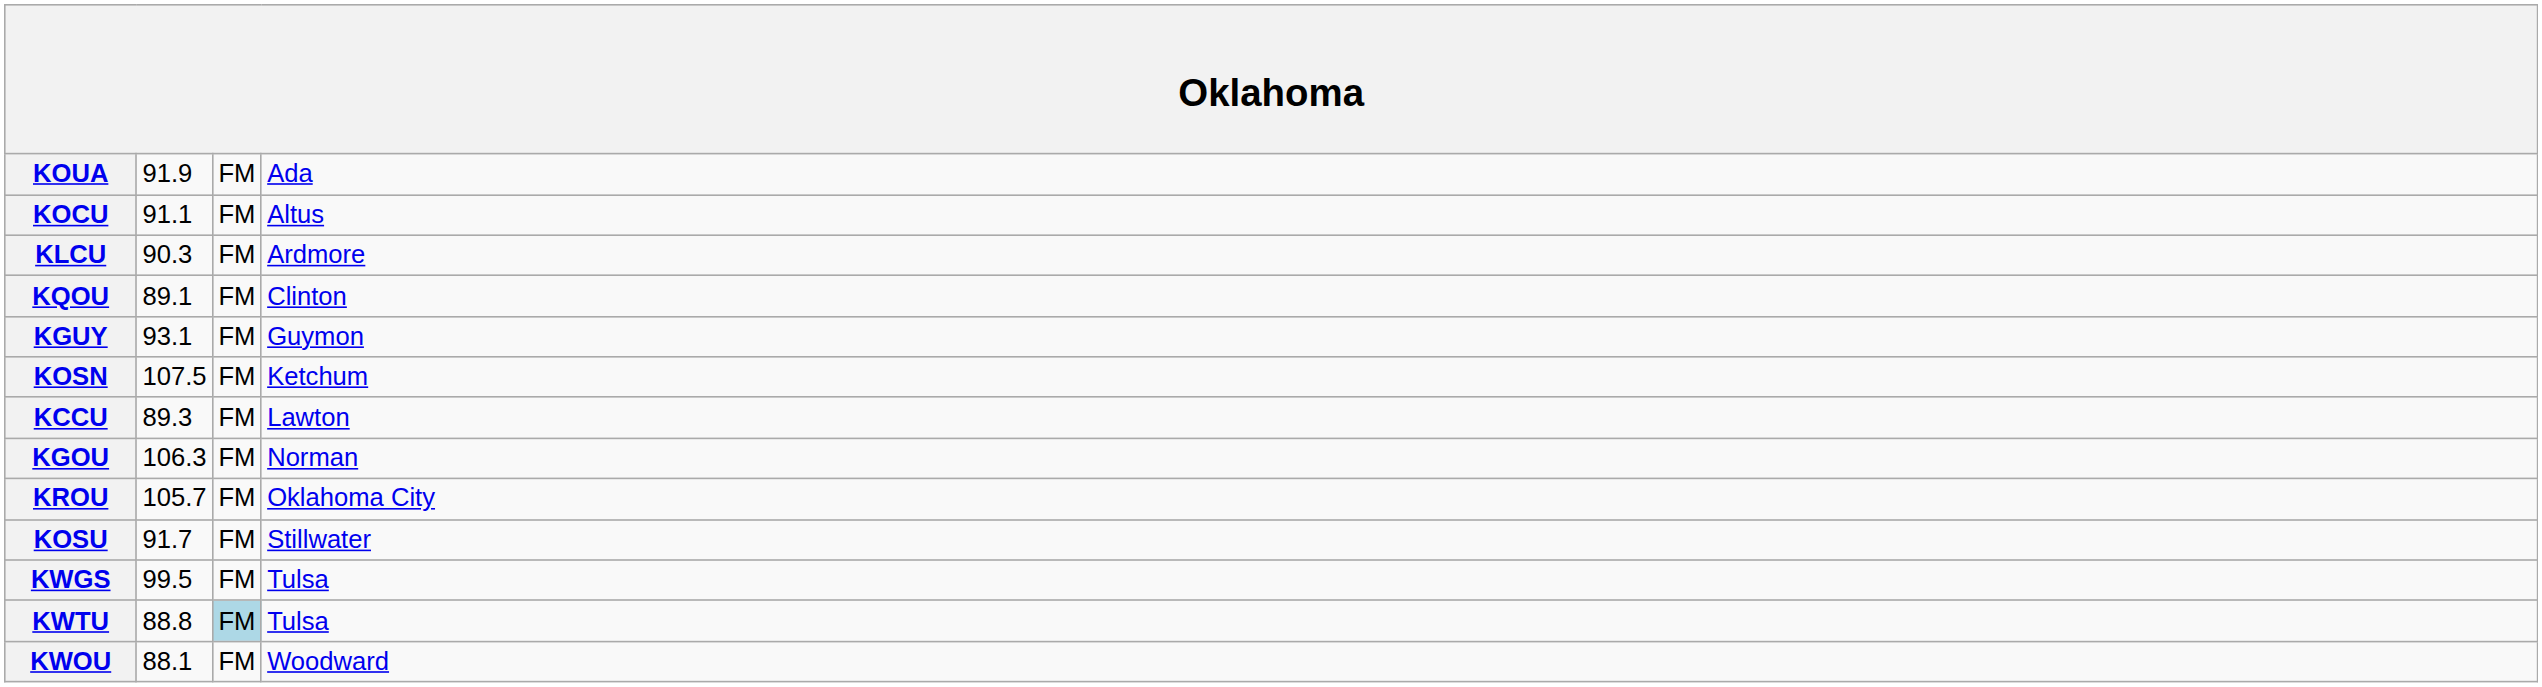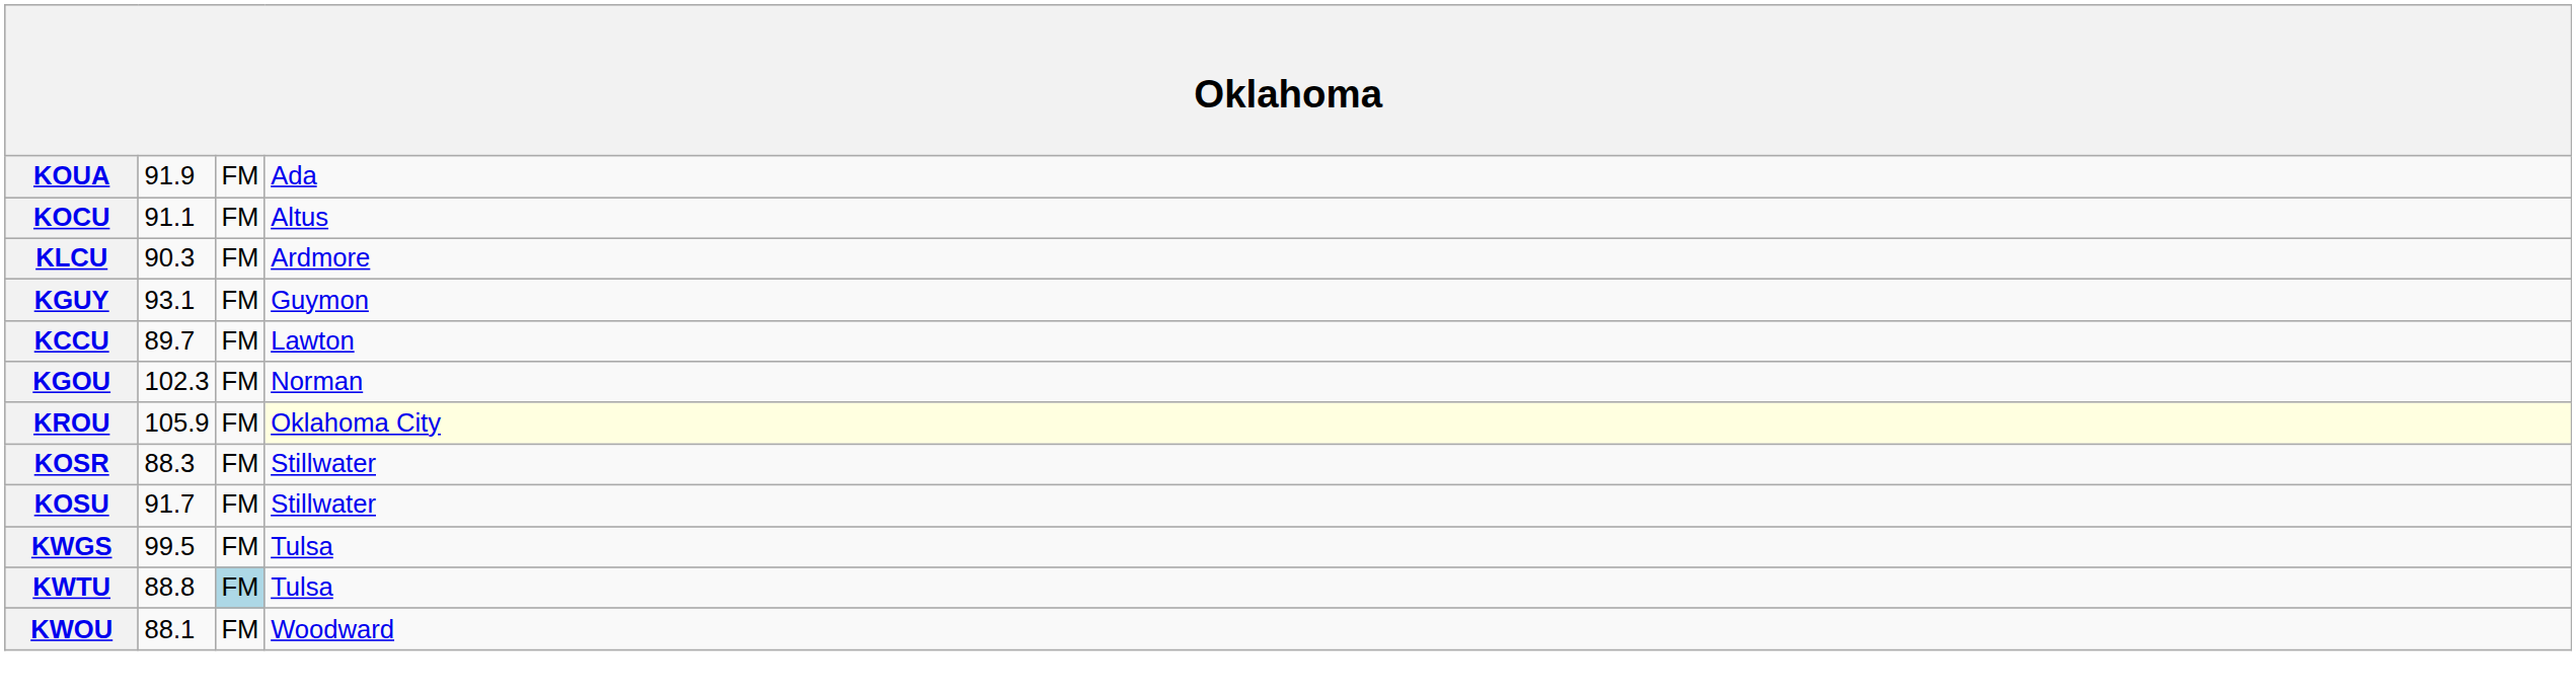- row: KQOU | 89.1 | FM | Clinton
- row: KOSN | 107.5 | FM | Ketchum
KCCU | column 2: 89.3 -> 89.7
KGOU | column 2: 106.3 -> 102.3
KROU | column 2: 105.7 -> 105.9
KROU | column 4: no background -> lightyellow background
+ row: KOSR | 88.3 | FM | Stillwater
